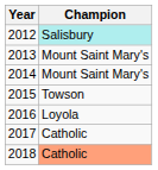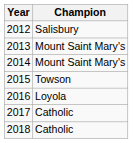2012 | Champion: paleturquoise background -> no background
2018 | Champion: lightsalmon background -> no background
